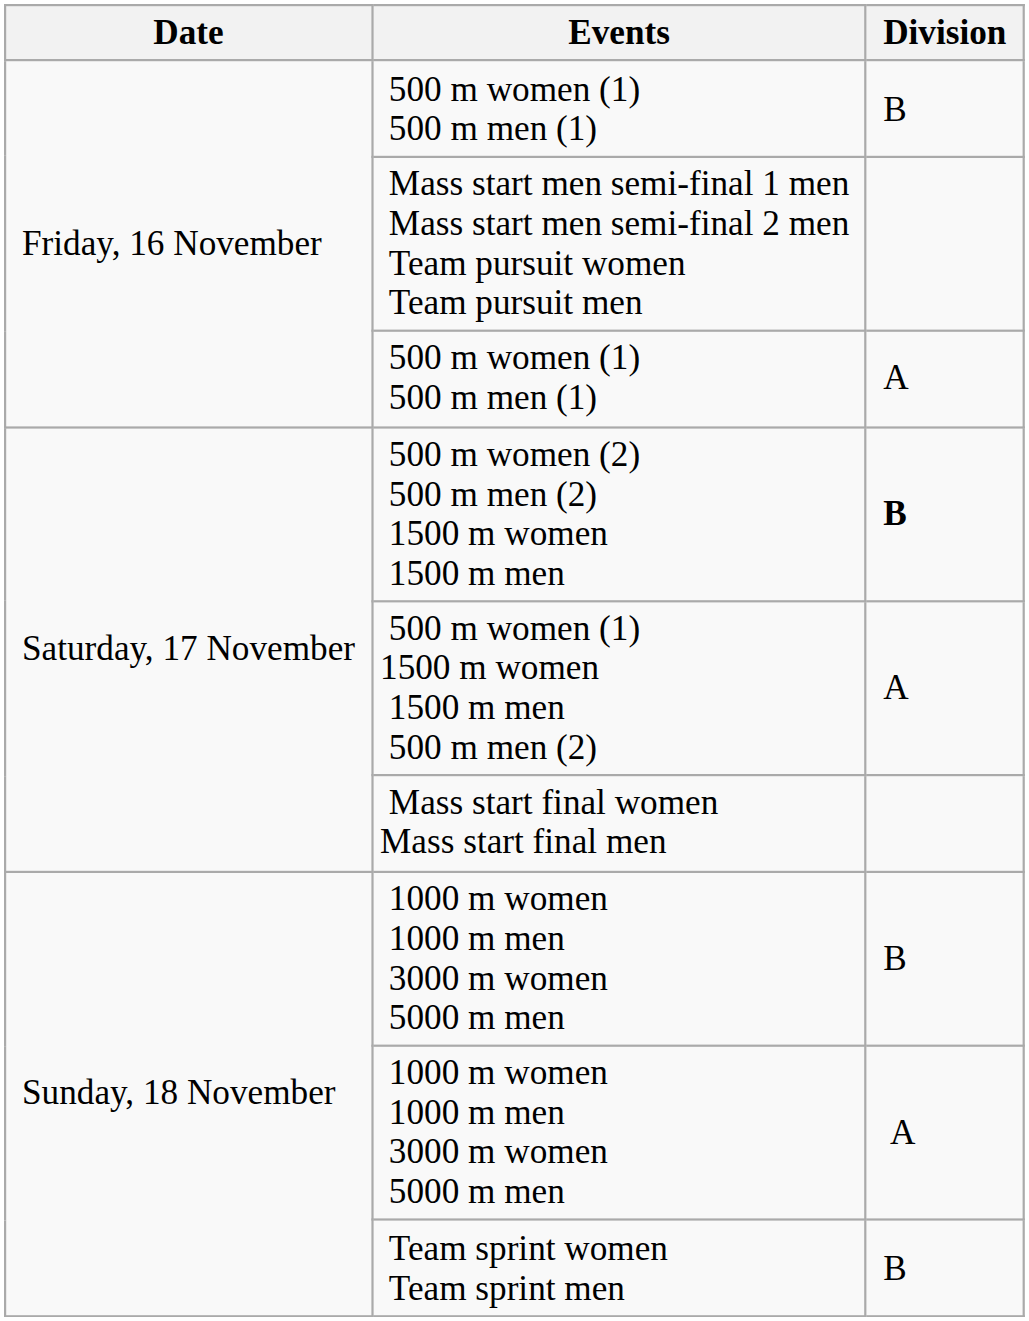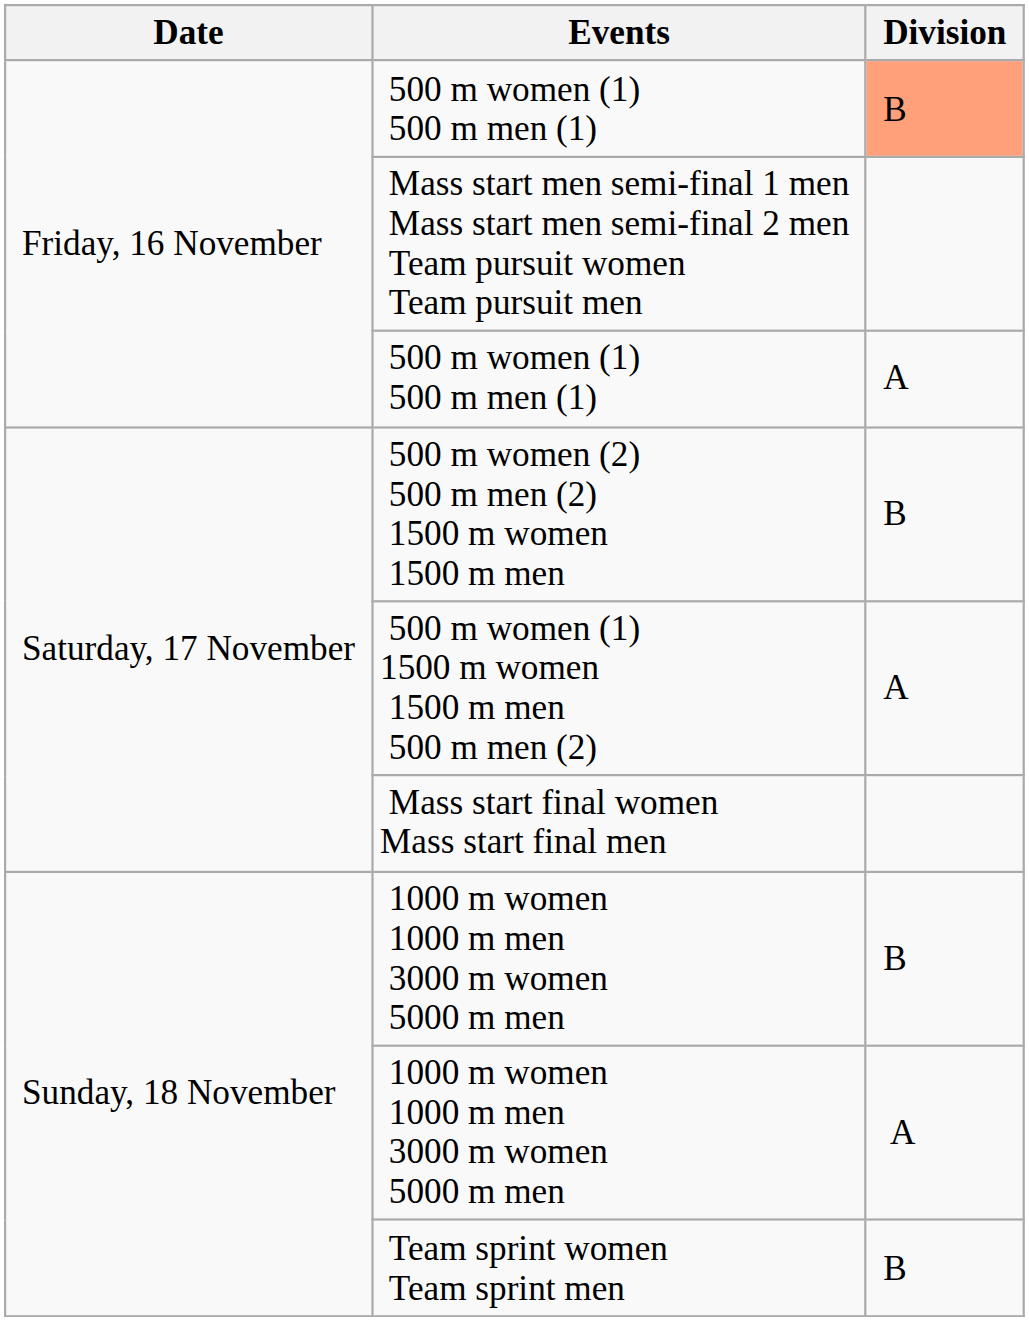500 m women (1) 500 m men (1) / B | Division: no background -> lightsalmon background
500 m women (2) 500 m men (2) 1500 m women 1500 m men | Division: bold -> normal
